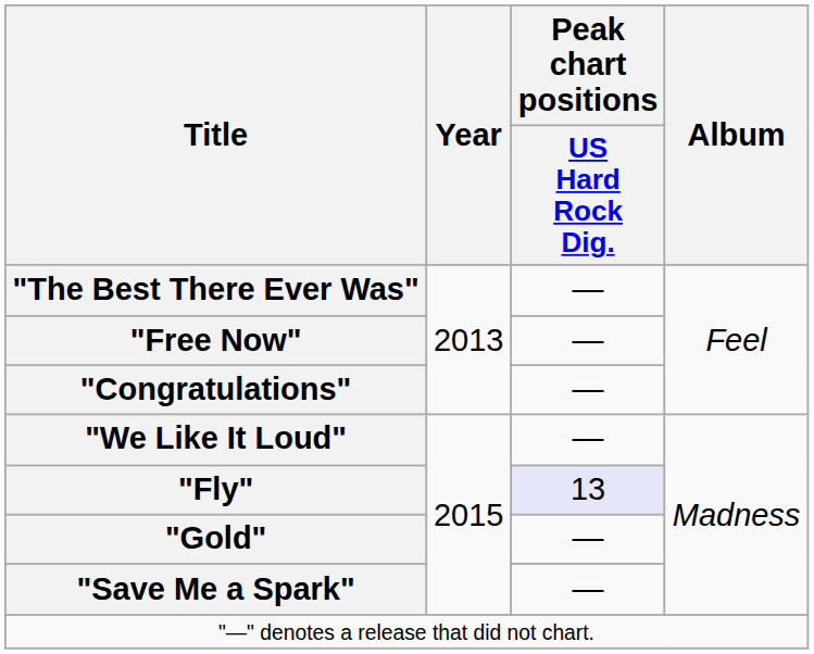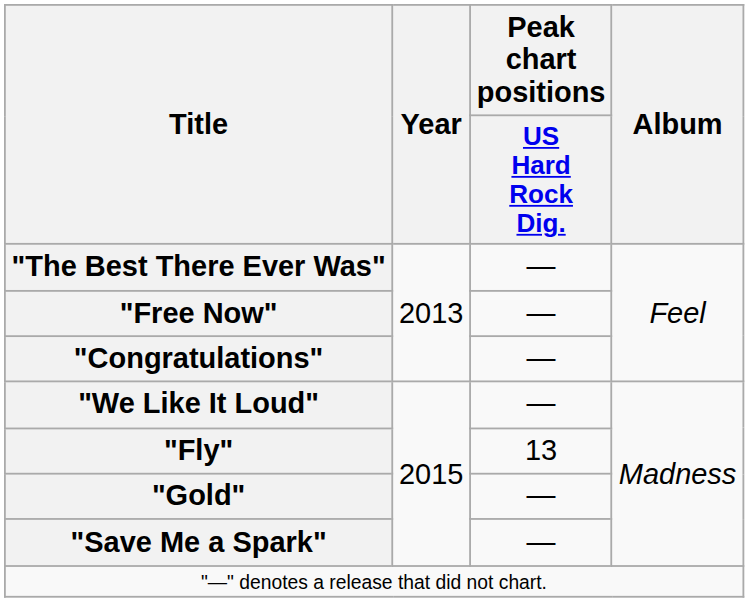"Fly" | Peak chart positions / US Hard Rock Dig.: lavender background -> no background
